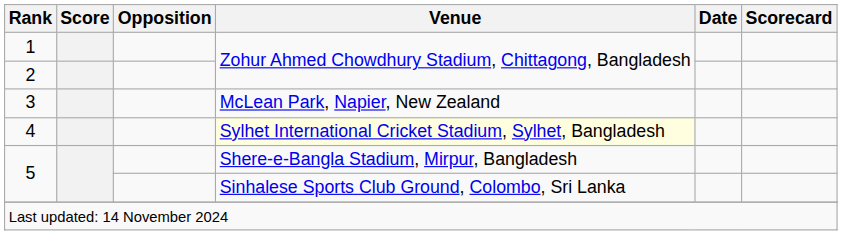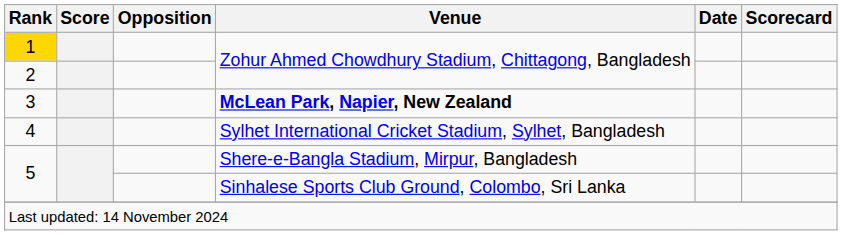1 | Rank: no background -> gold background
3 | Venue: normal -> bold
4 | Venue: lightyellow background -> no background
